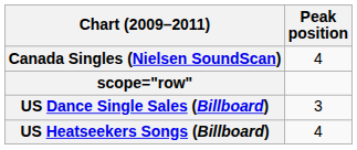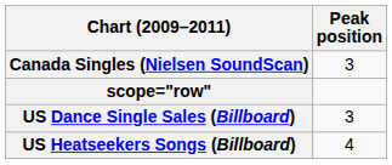Canada Singles (Nielsen SoundScan) | Peak position: 4 -> 3
